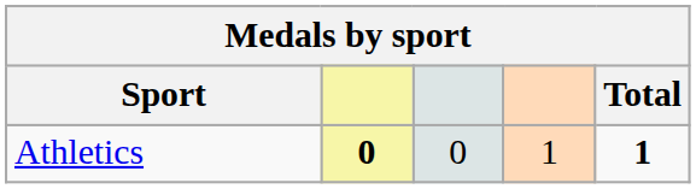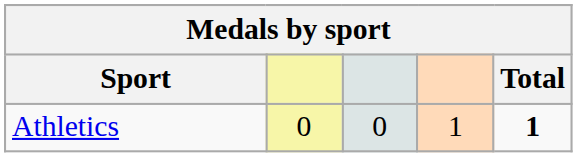Athletics | column 2: bold -> normal
